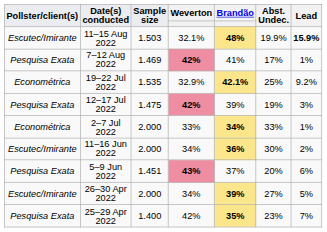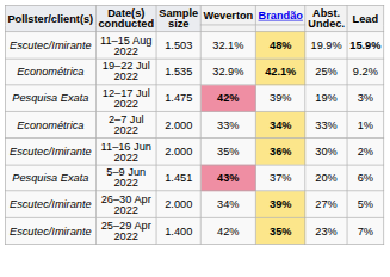- row: Pesquisa Exata | 7–12 Aug 2022 | 1.469 | 42% | 41% | 17% | 1%
11–16 Jun 2022 | Weverton: 34% -> 35%
25–29 Apr 2022 | Pollster/client(s): Pesquisa Exata -> Escutec/Imirante
